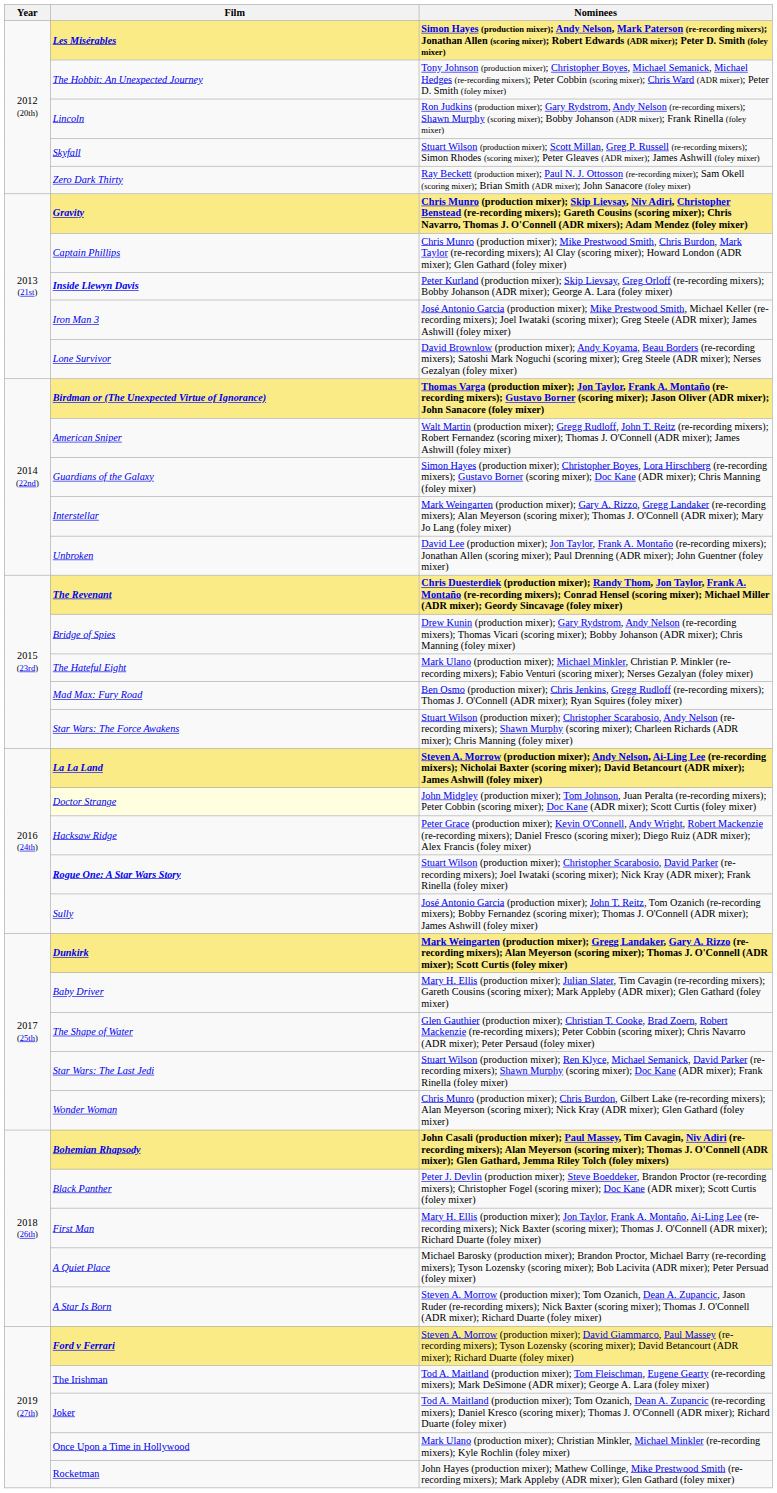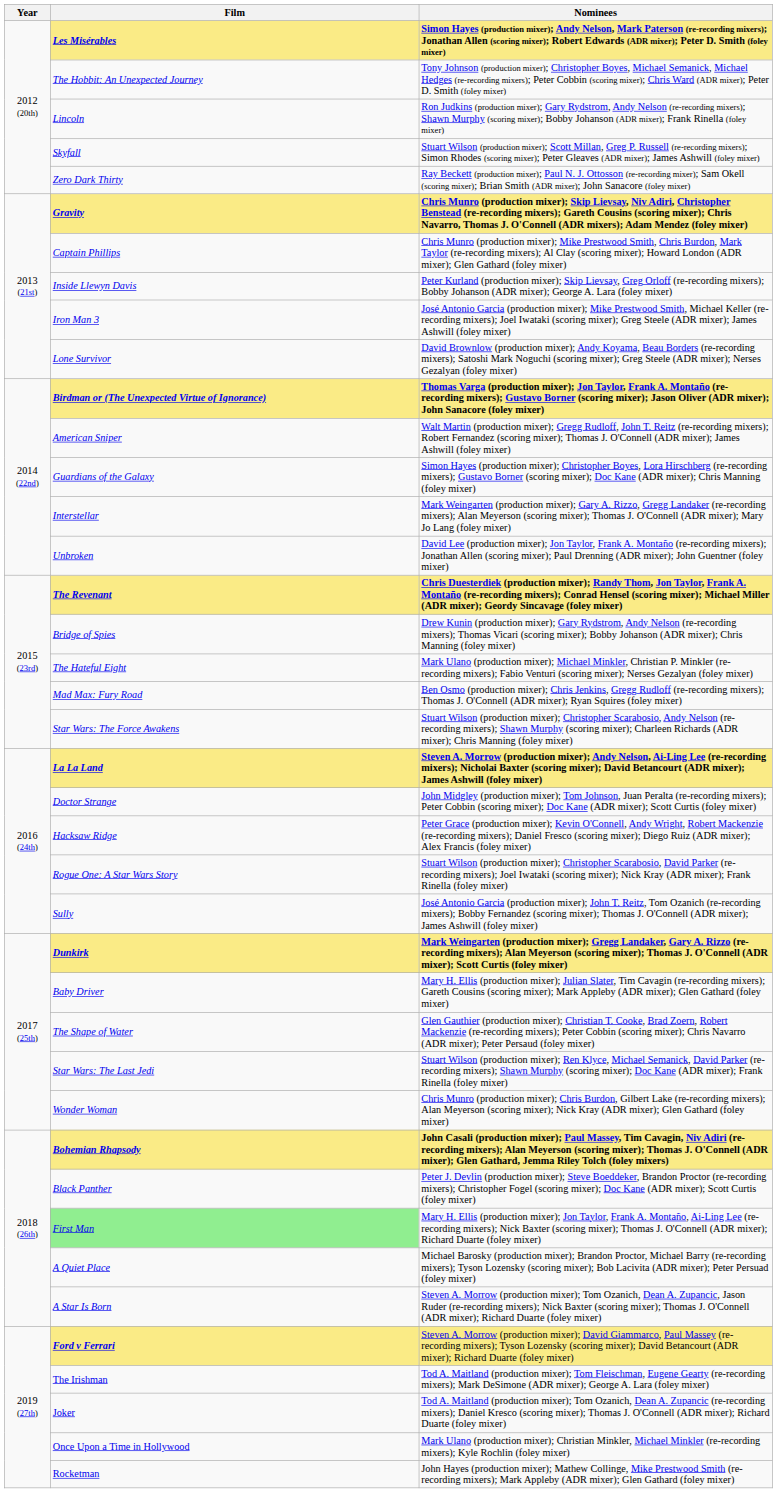Inside Llewyn Davis | Film: bold -> normal
Doctor Strange | Film: lightyellow background -> no background
Rogue One: A Star Wars Story | Film: bold -> normal
First Man | Film: no background -> lightgreen background
